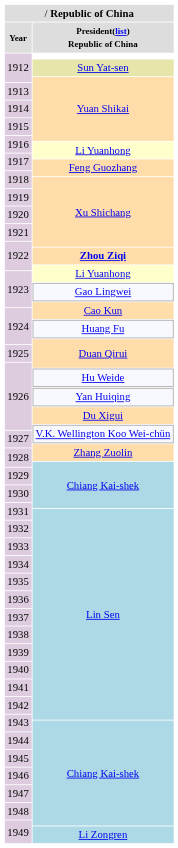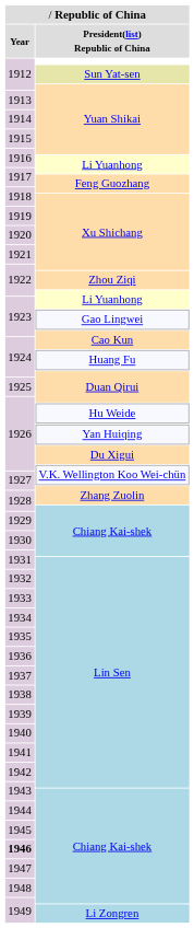1922 / Zhou Ziqi | column 2: bold -> normal
1946 | column 1: normal -> bold
